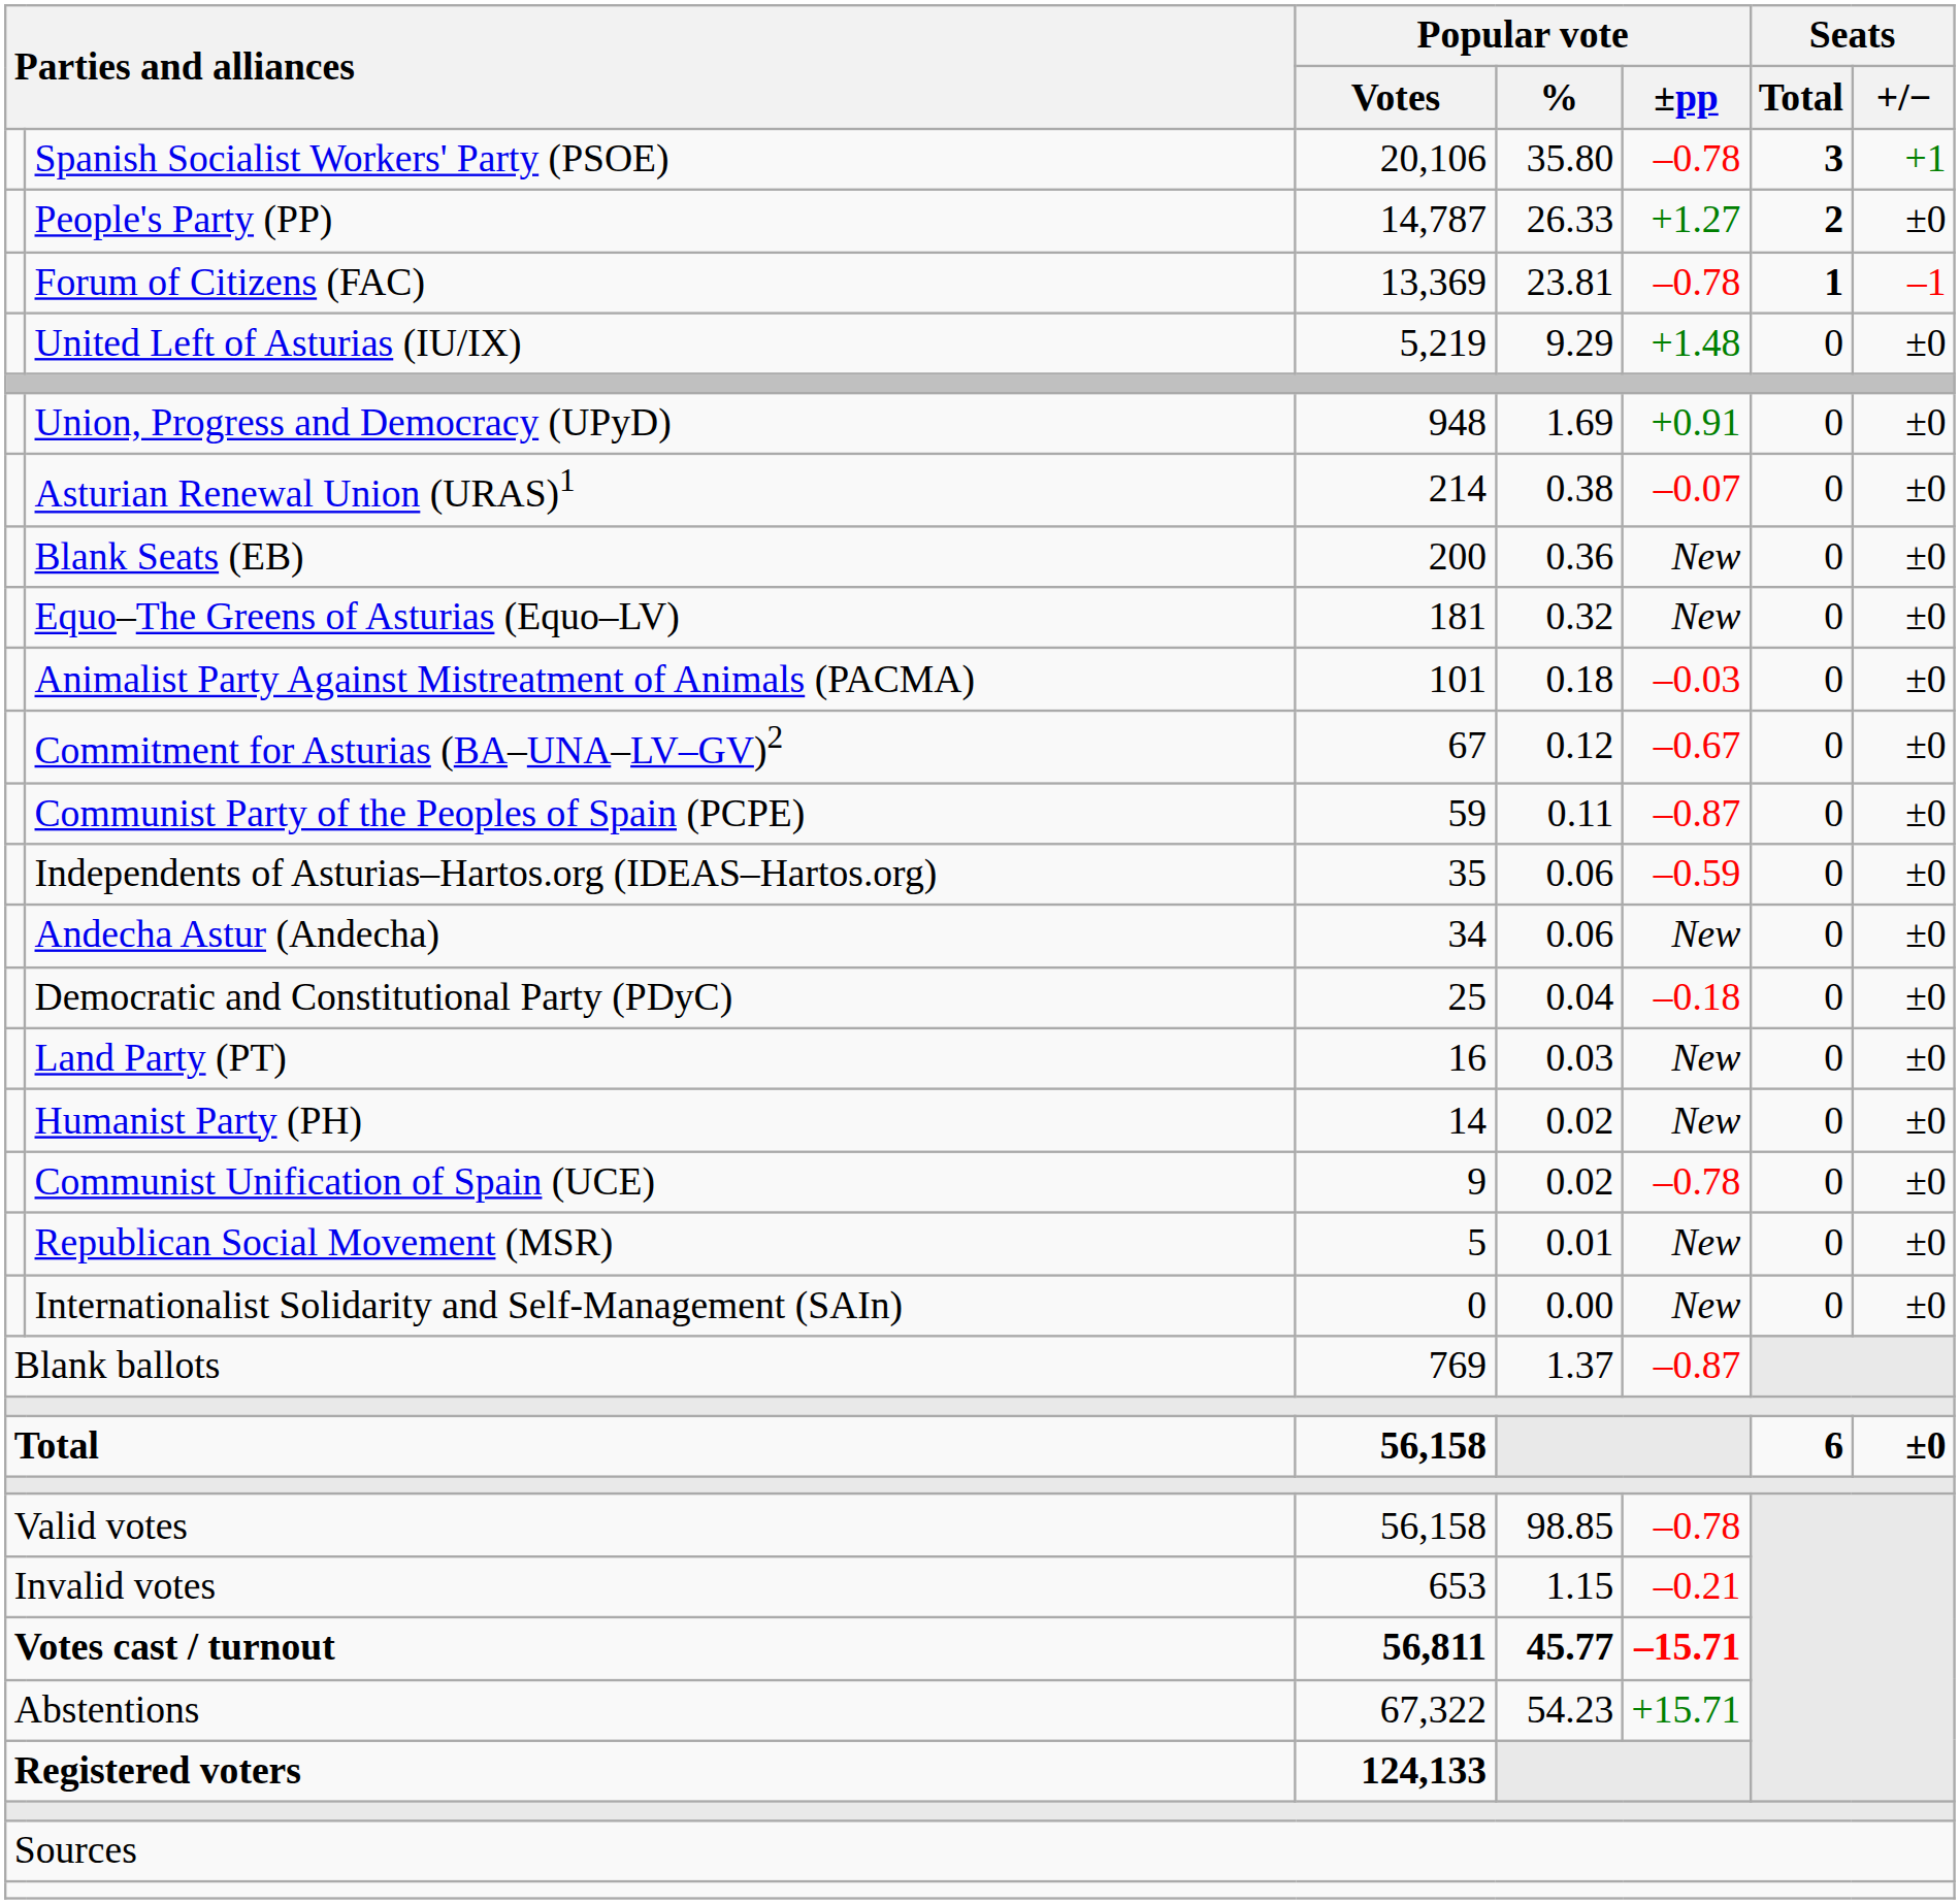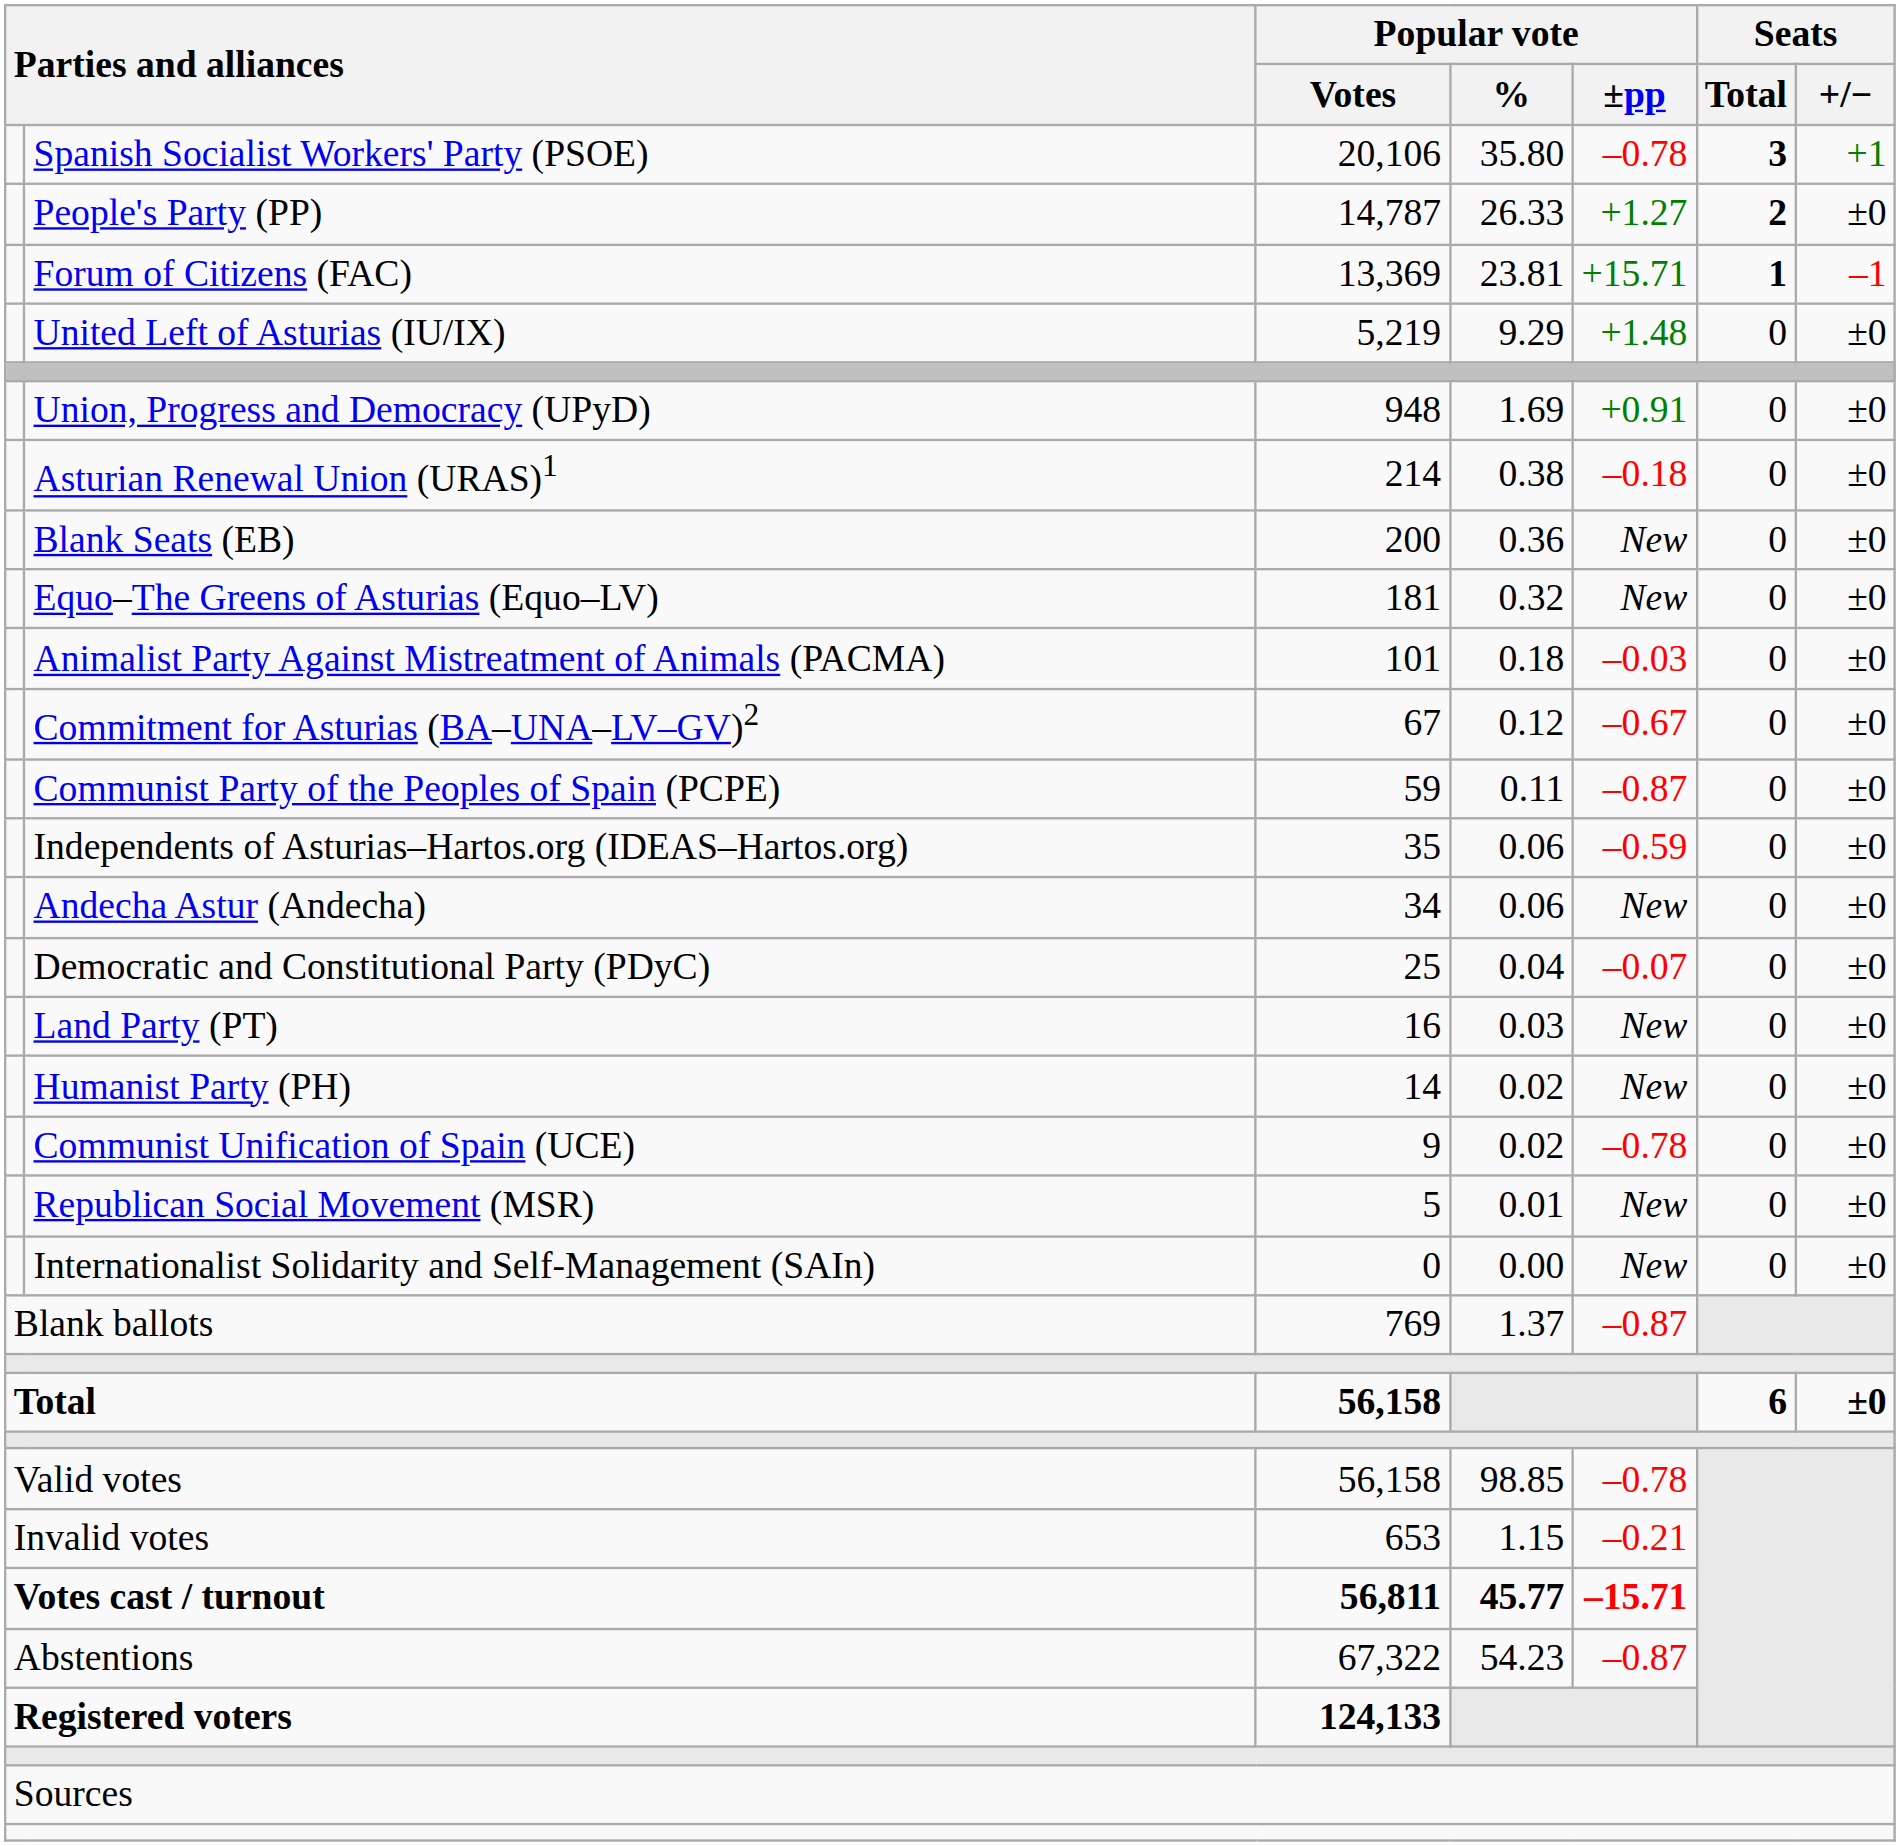Forum of Citizens (FAC) | Popular vote / ±pp: –0.78 -> +15.71
Asturian Renewal Union (URAS)1 | Popular vote / ±pp: –0.07 -> –0.18
Democratic and Constitutional Party (PDyC) | Popular vote / ±pp: –0.18 -> –0.07
Abstentions | Popular vote / ±pp: +15.71 -> –0.87
